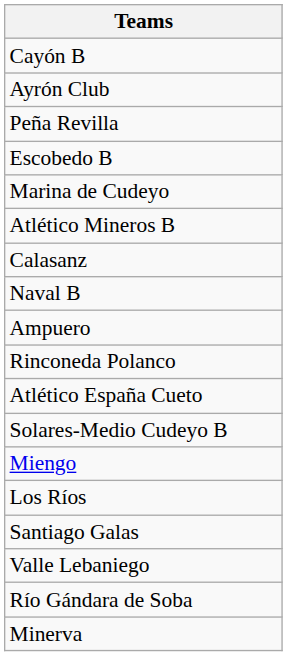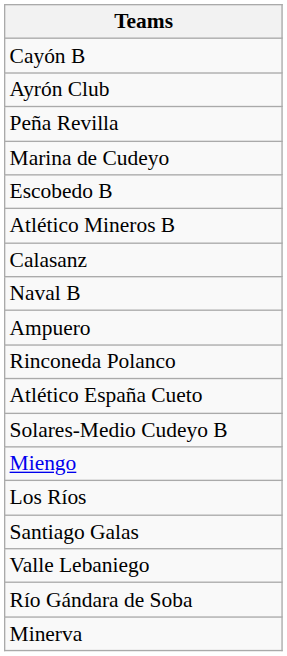row 5 | column 1: Escobedo B -> Marina de Cudeyo
row 6 | column 1: Marina de Cudeyo -> Escobedo B
